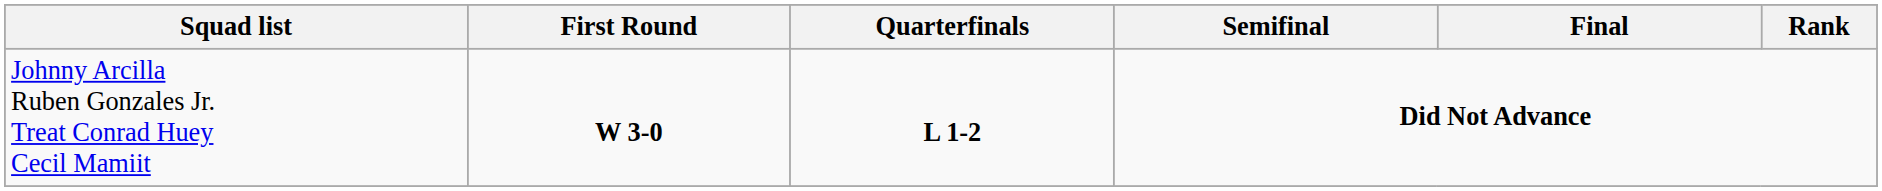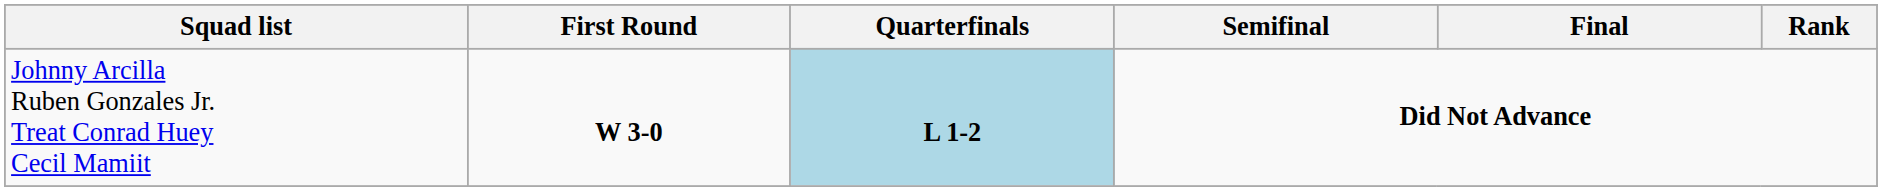row 2 | Quarterfinals: no background -> lightblue background
